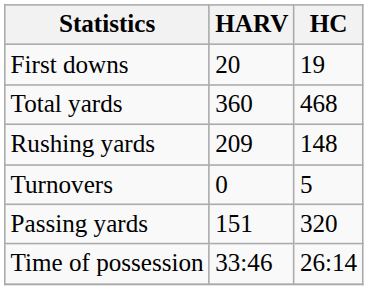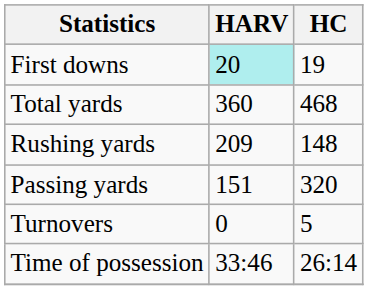First downs | HARV: no background -> paleturquoise background
rows swapped: Passing yards <-> Turnovers
